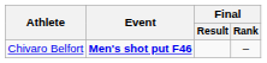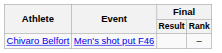Chivaro Belfort | Event: bold -> normal
